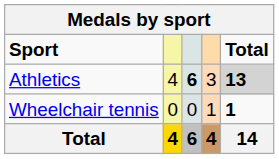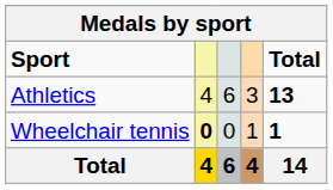Athletics | column 3: bold -> normal
Athletics | Total: lightgrey background -> no background
Wheelchair tennis | column 2: normal -> bold
